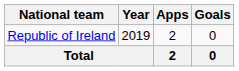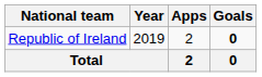Republic of Ireland | Goals: normal -> bold
